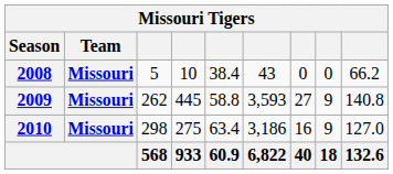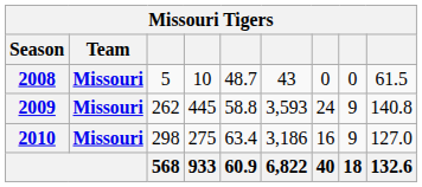2008 | column 5: 38.4 -> 48.7
2008 | column 9: 66.2 -> 61.5
2009 | column 7: 27 -> 24
